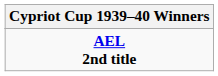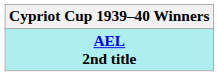row 2 | column 1: no background -> paleturquoise background
